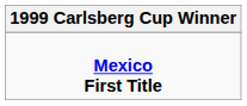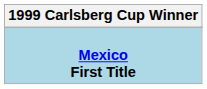row 2 | column 1: no background -> lightblue background
